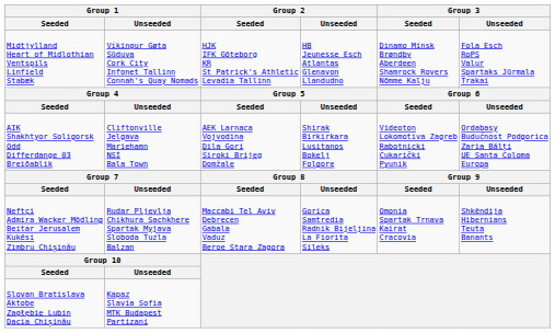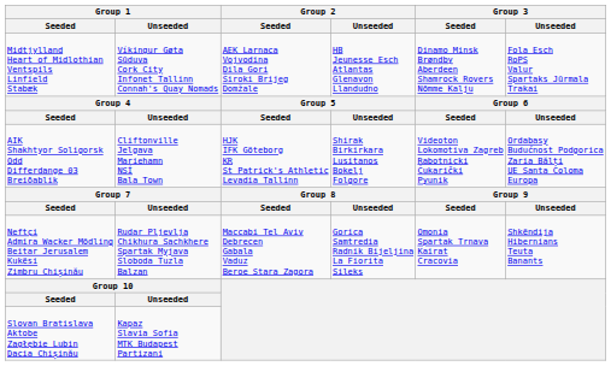Midtjylland Heart of Midlothian Ventspils Linfield Stabæk | Group 2 / Seeded: HJK IFK Göteborg KR St Patrick's Athletic Levadia Tallinn -> AEK Larnaca Vojvodina Dila Gori Široki Brijeg Domžale
AIK Shakhtyor Soligorsk Odd Differdange 03 Breiðablik | Group 2 / Seeded: AEK Larnaca Vojvodina Dila Gori Široki Brijeg Domžale -> HJK IFK Göteborg KR St Patrick's Athletic Levadia Tallinn
